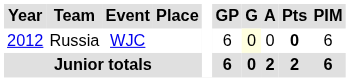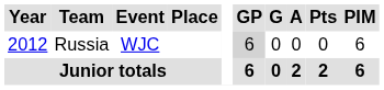Russia | GP: no background -> lightgrey background
Russia | G: lightyellow background -> no background
Russia | Pts: bold -> normal
